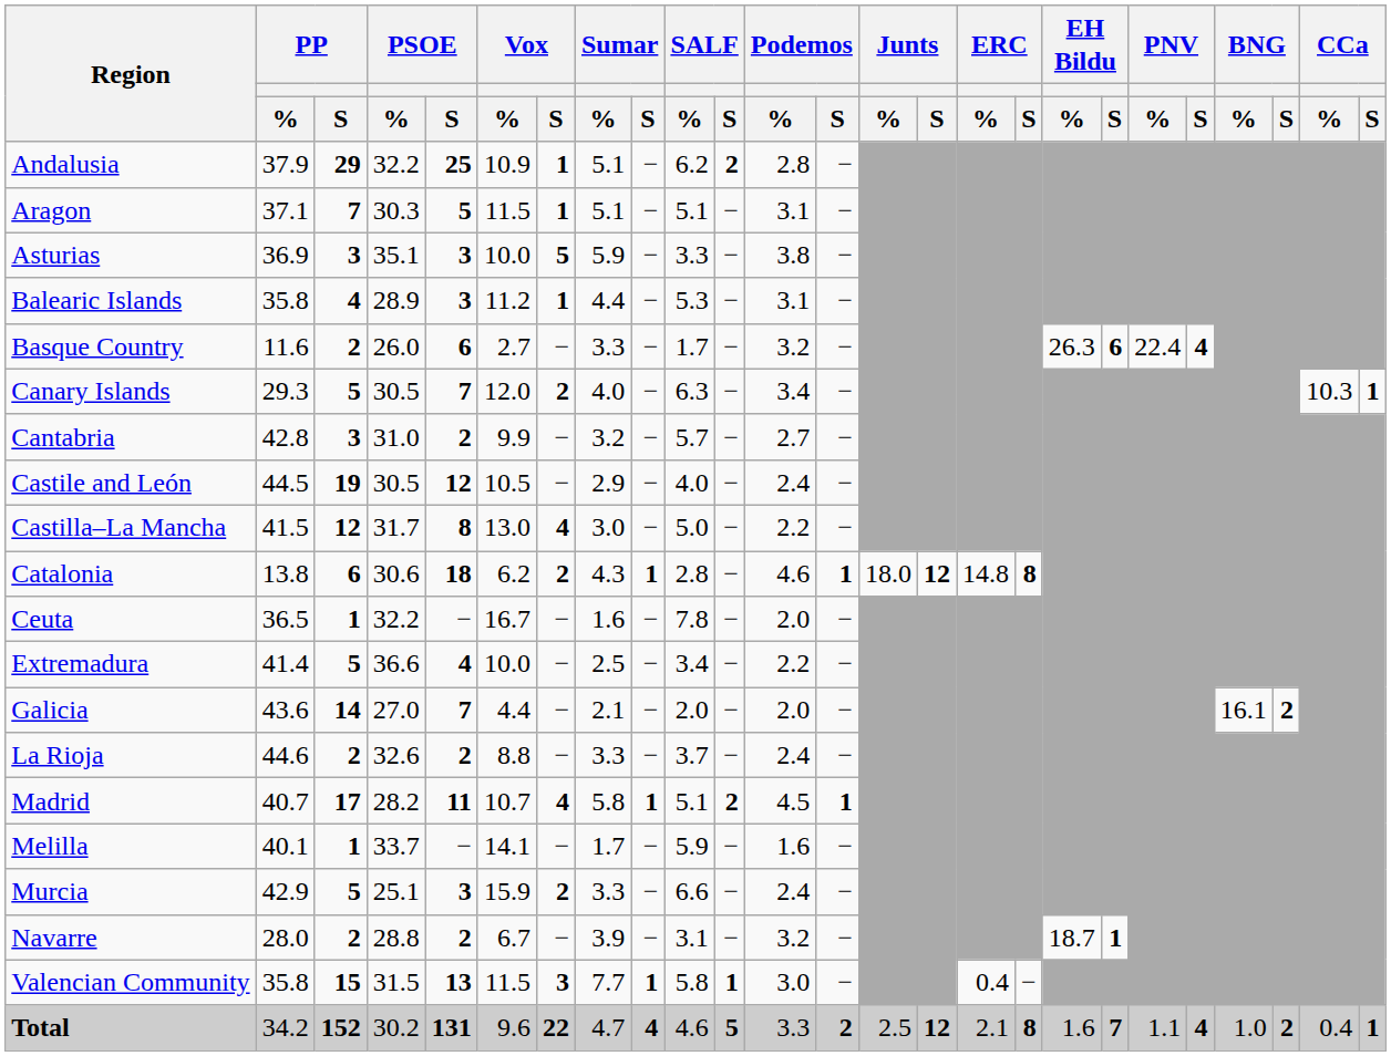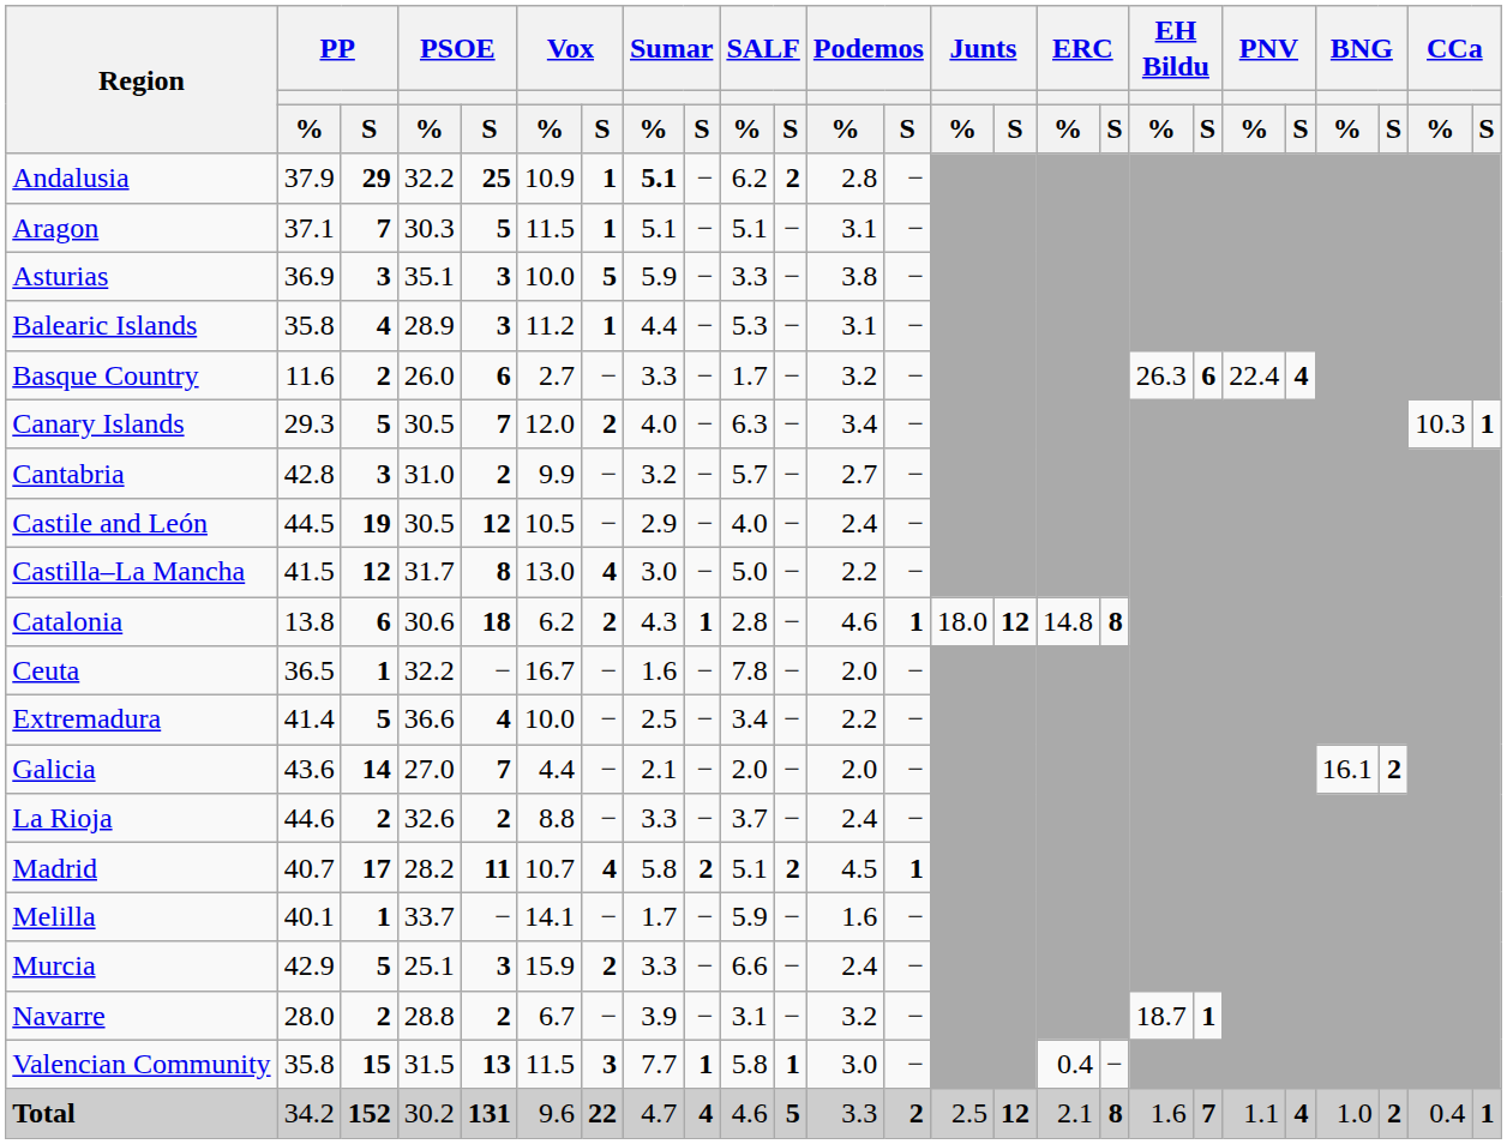Andalusia | Sumar / %: normal -> bold
Madrid | Sumar / S: 1 -> 2
